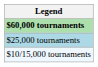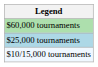row 2 | column 1: bold -> normal
